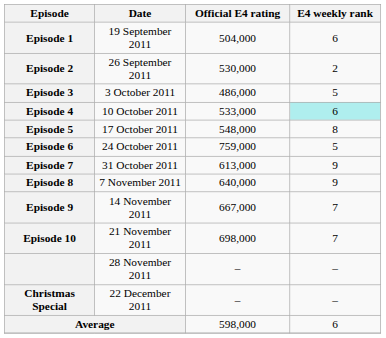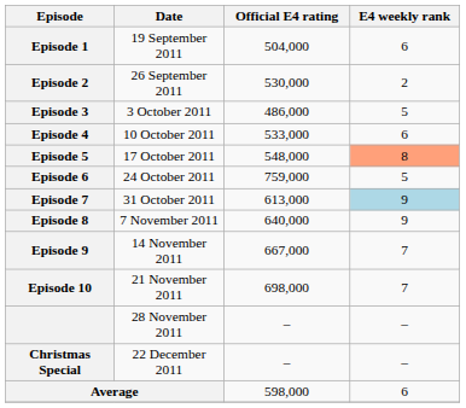Episode 4 | E4 weekly rank: paleturquoise background -> no background
Episode 5 | E4 weekly rank: no background -> lightsalmon background
Episode 7 | E4 weekly rank: no background -> lightblue background
